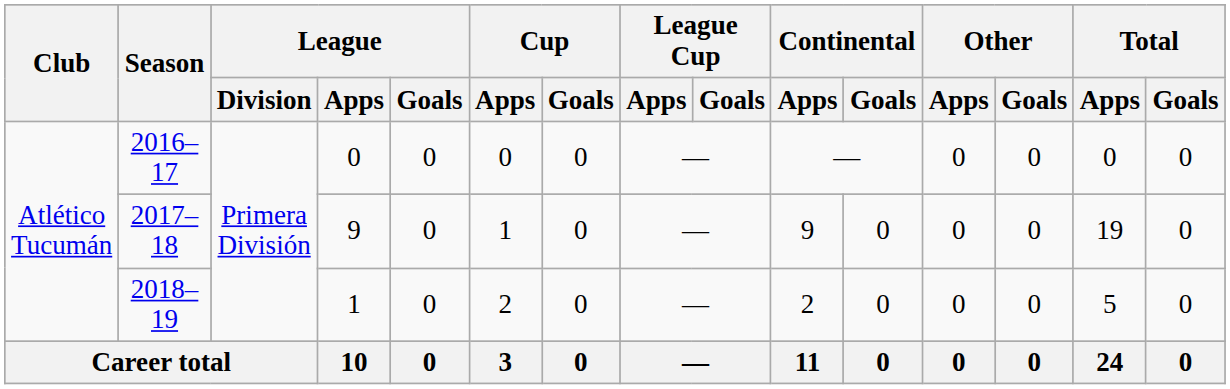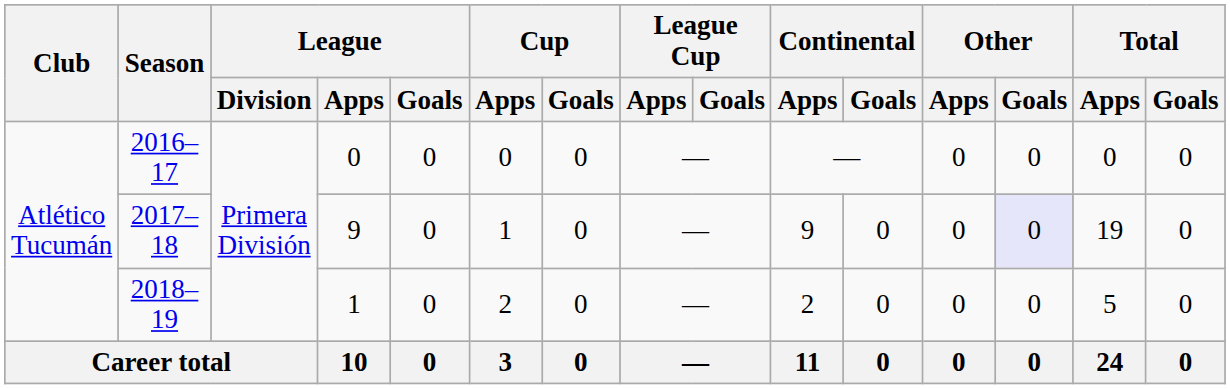2017–18 | Other / Goals: no background -> lavender background
